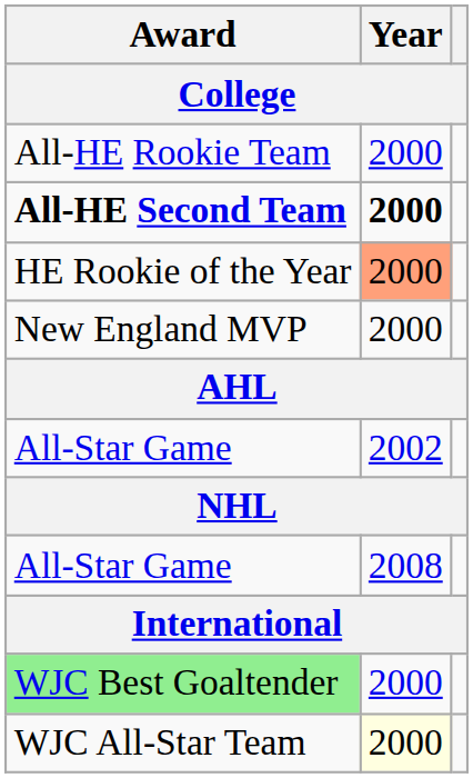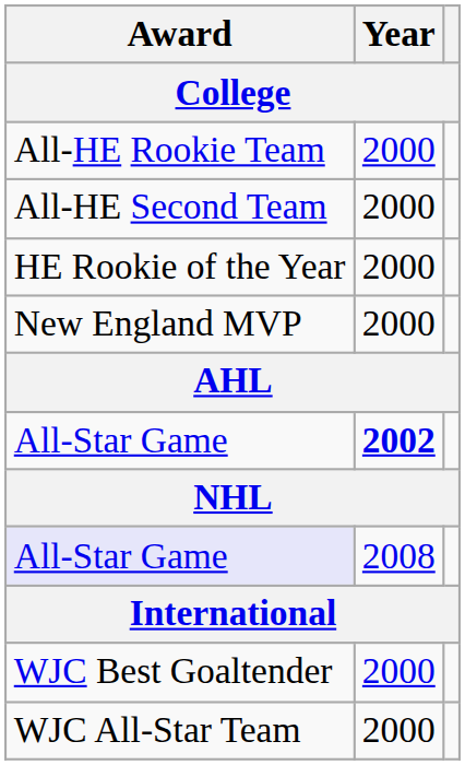All-HE Second Team | Award: bold -> normal
All-HE Second Team | Year: bold -> normal
HE Rookie of the Year | Year: lightsalmon background -> no background
All-Star Game / 2002 | Year: normal -> bold
All-Star Game / 2008 | Award: no background -> lavender background
WJC Best Goaltender | Award: lightgreen background -> no background
WJC All-Star Team | Year: lightyellow background -> no background
